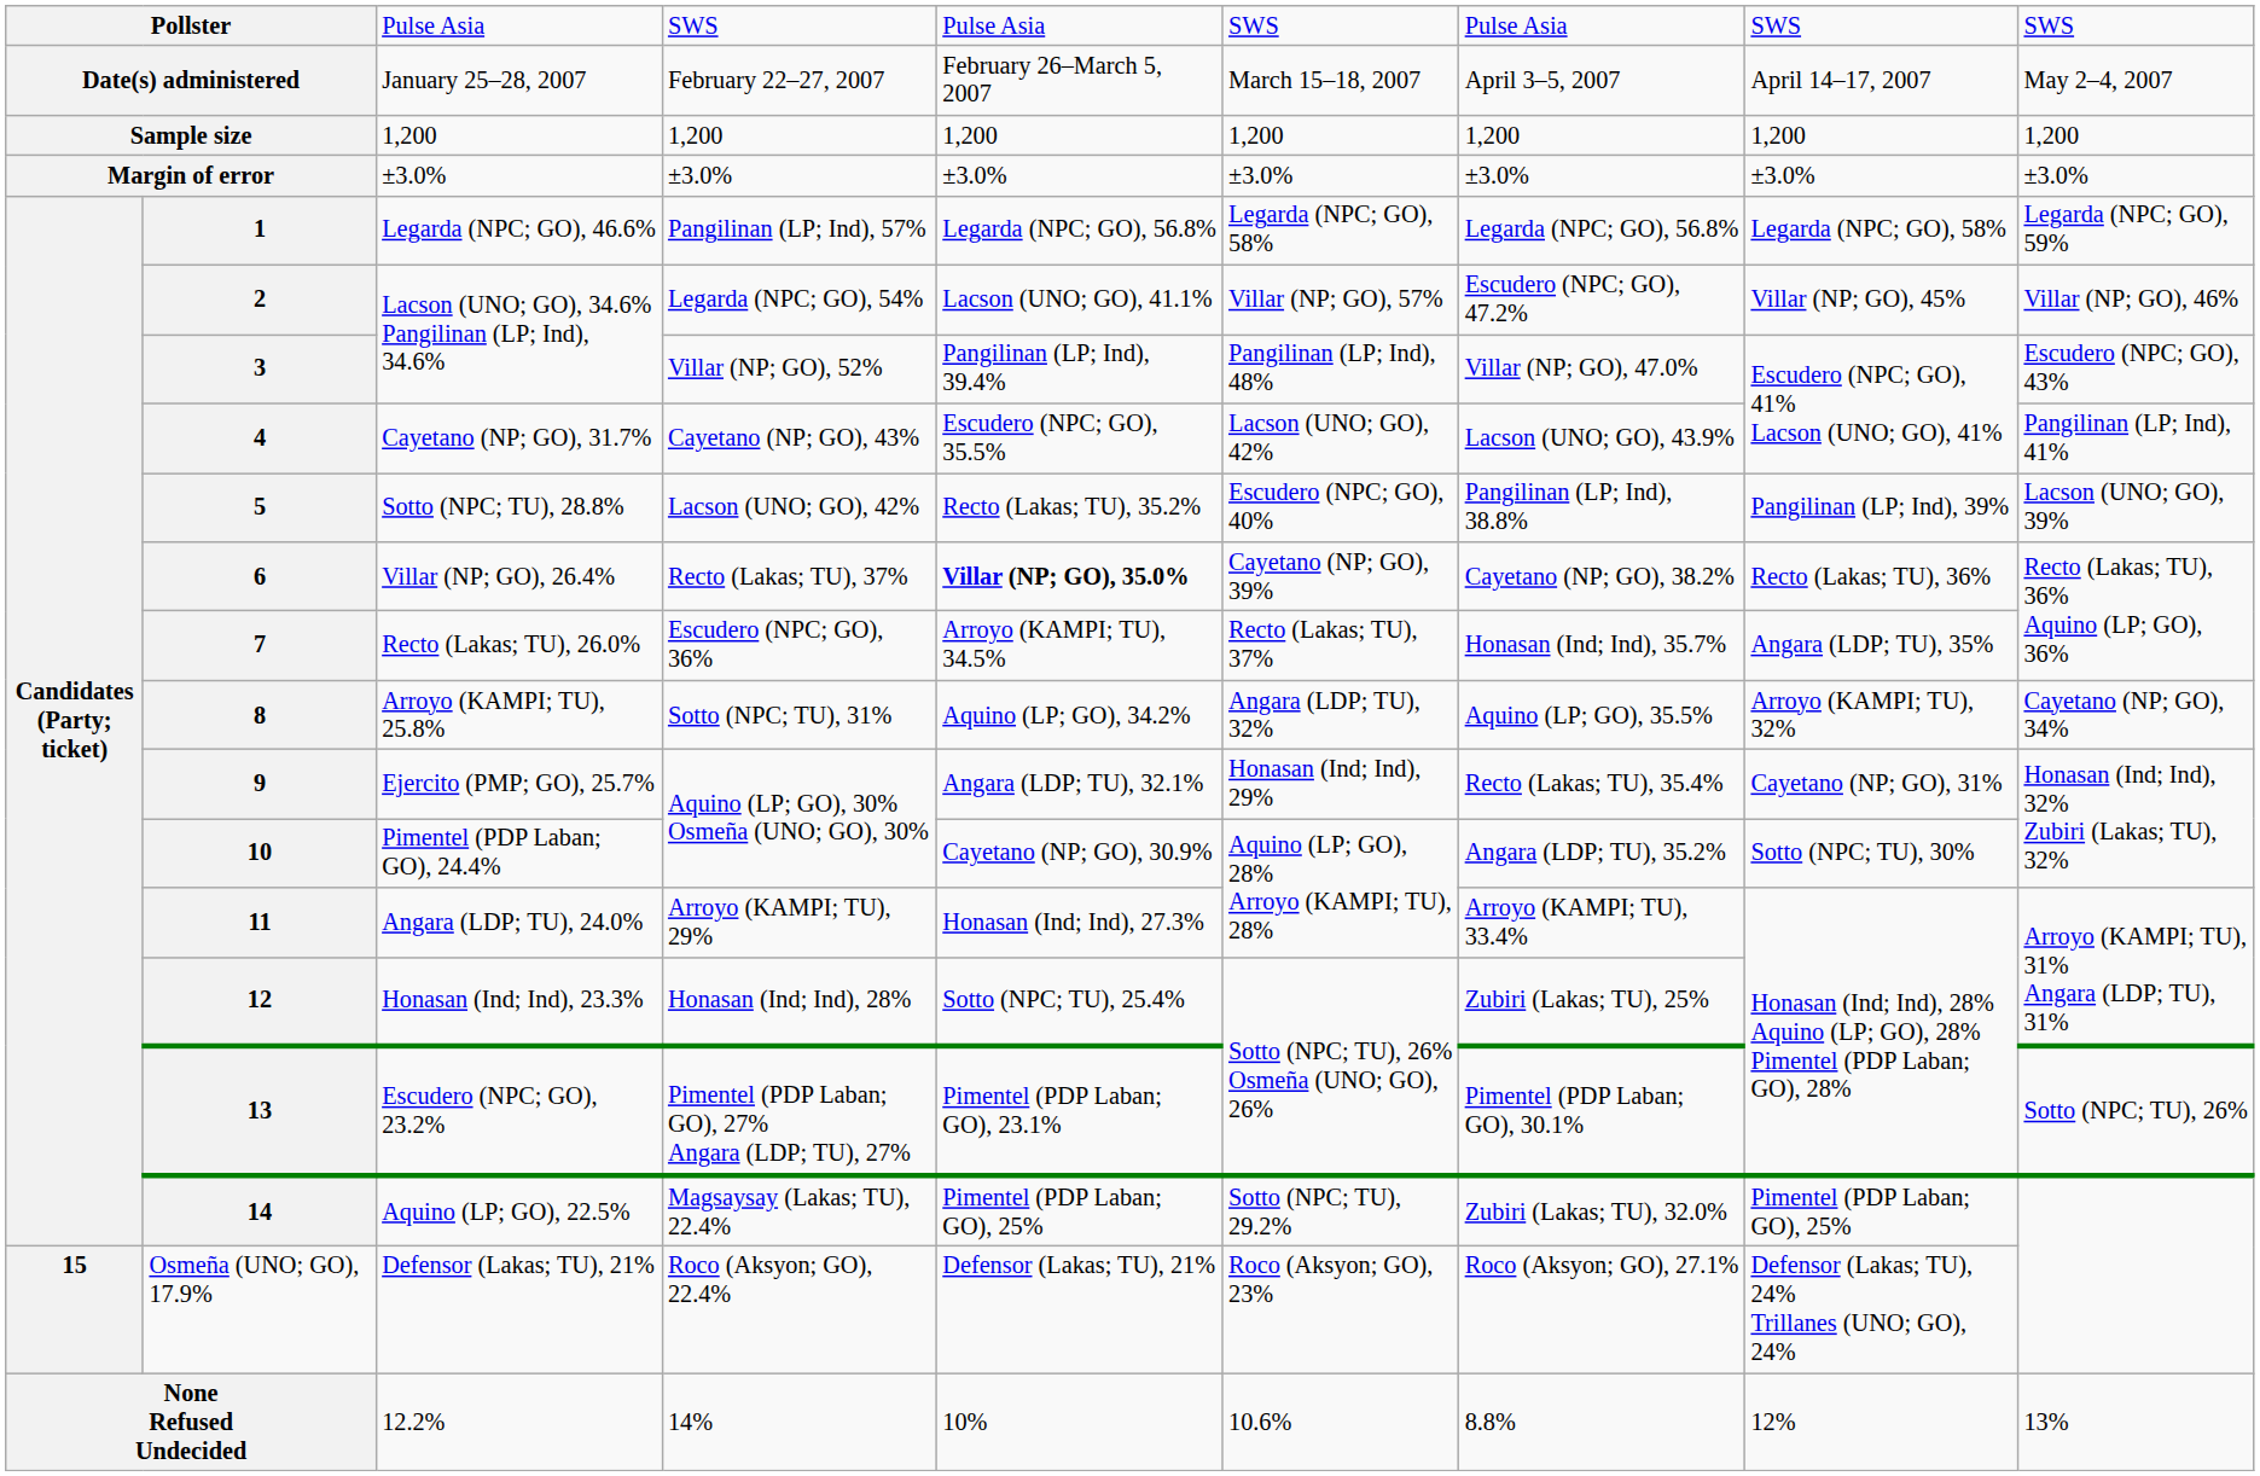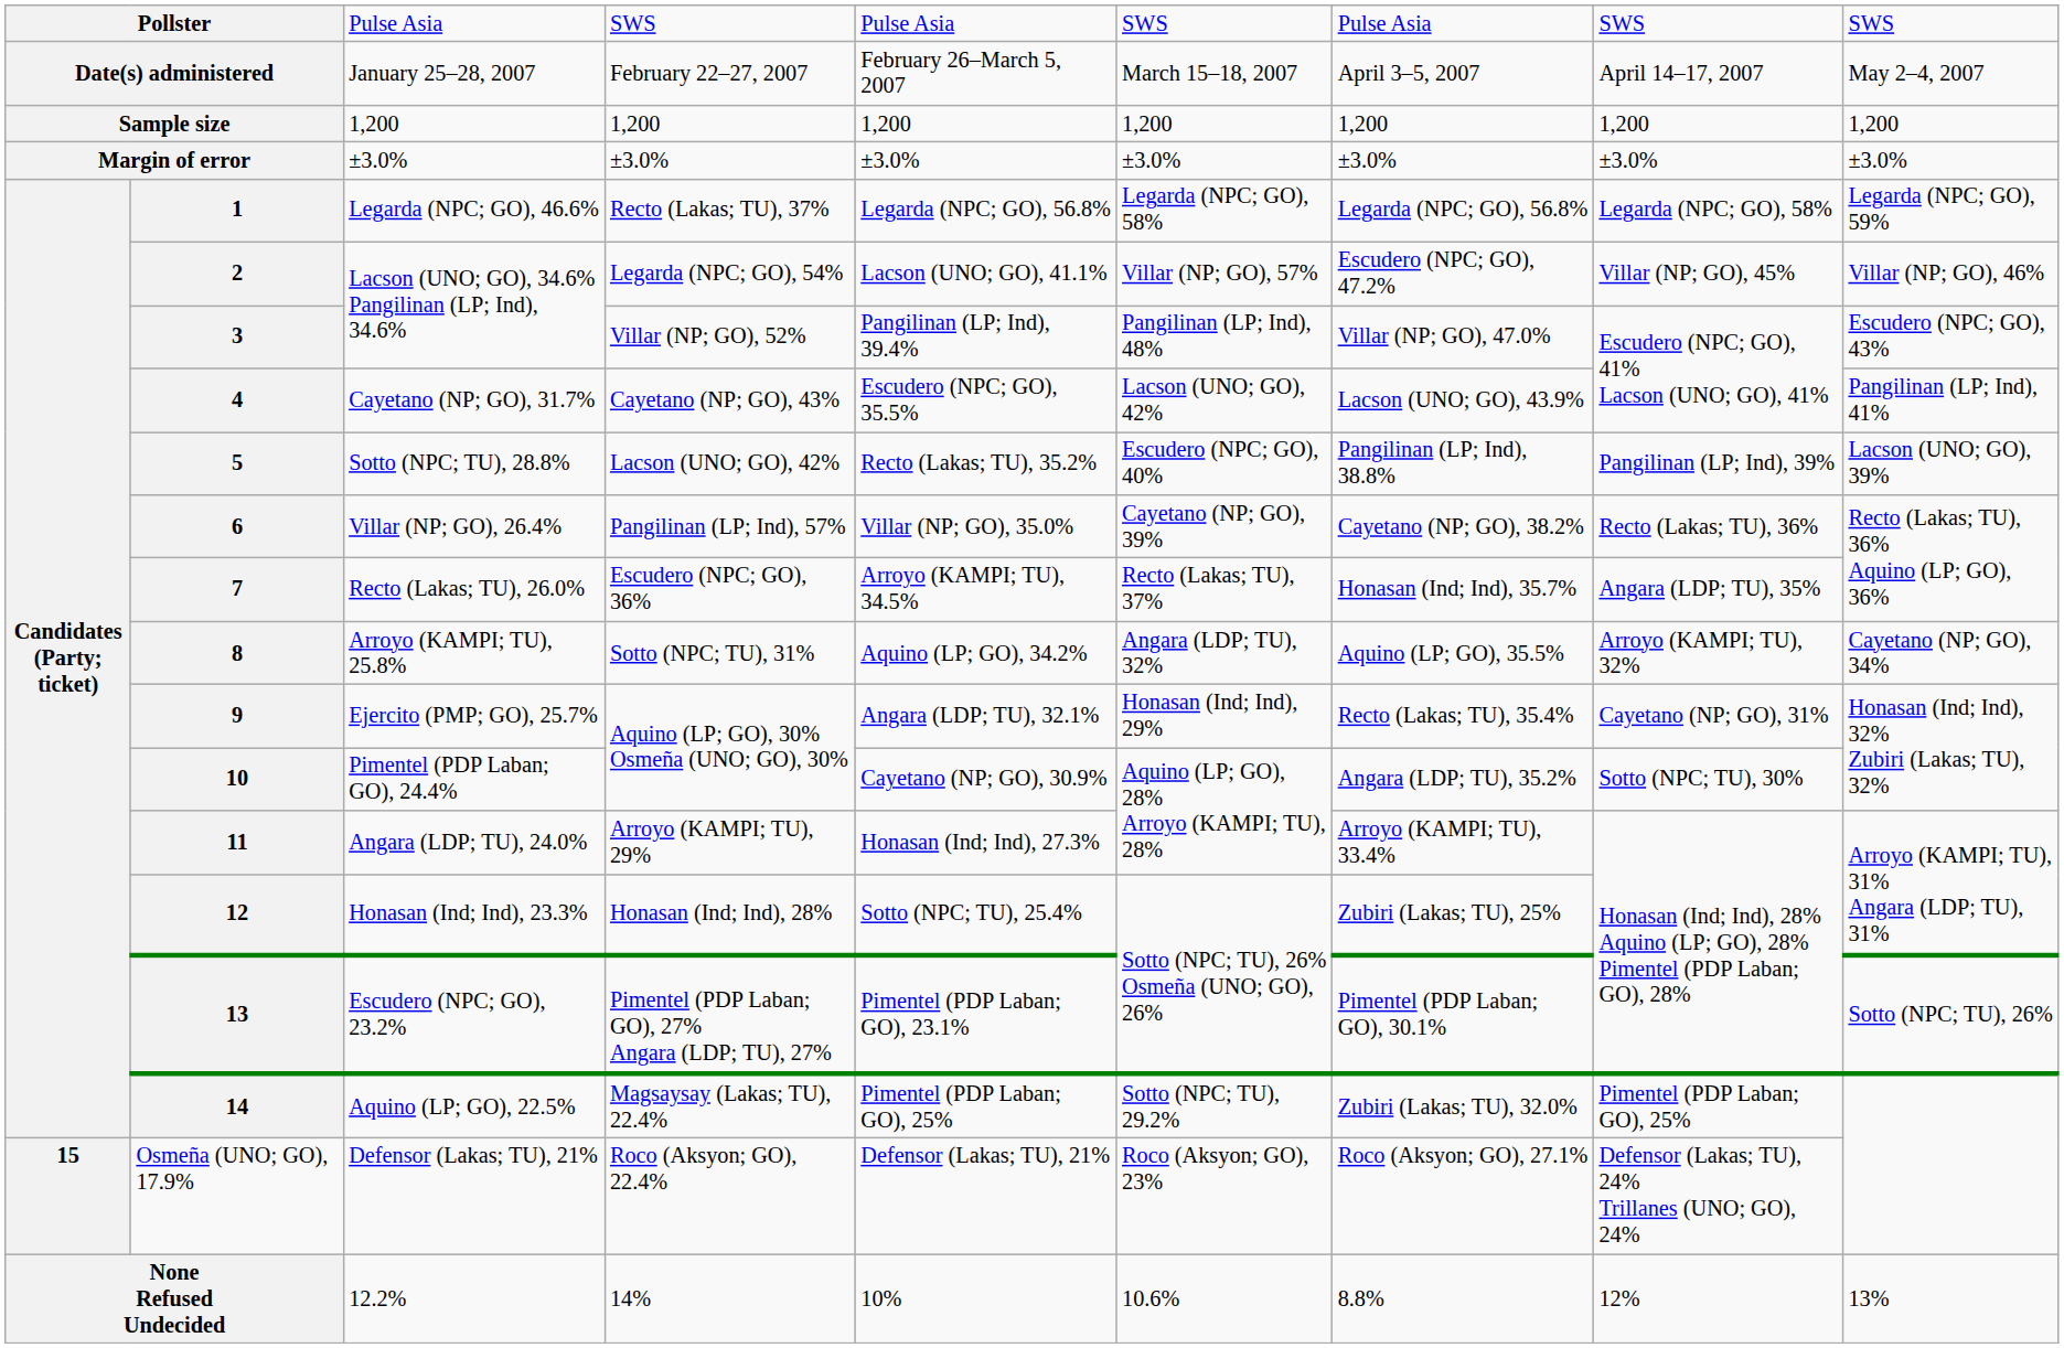1 | column 4: Pangilinan (LP; Ind), 57% -> Recto (Lakas; TU), 37%
6 | column 4: Recto (Lakas; TU), 37% -> Pangilinan (LP; Ind), 57%
6 | column 5: bold -> normal
